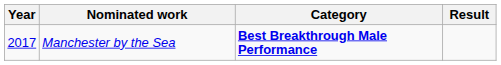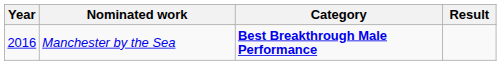Manchester by the Sea | Year: 2017 -> 2016
